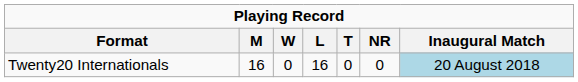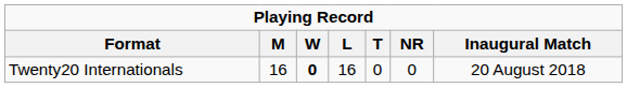Twenty20 Internationals | W: normal -> bold
Twenty20 Internationals | Inaugural Match: lightblue background -> no background
